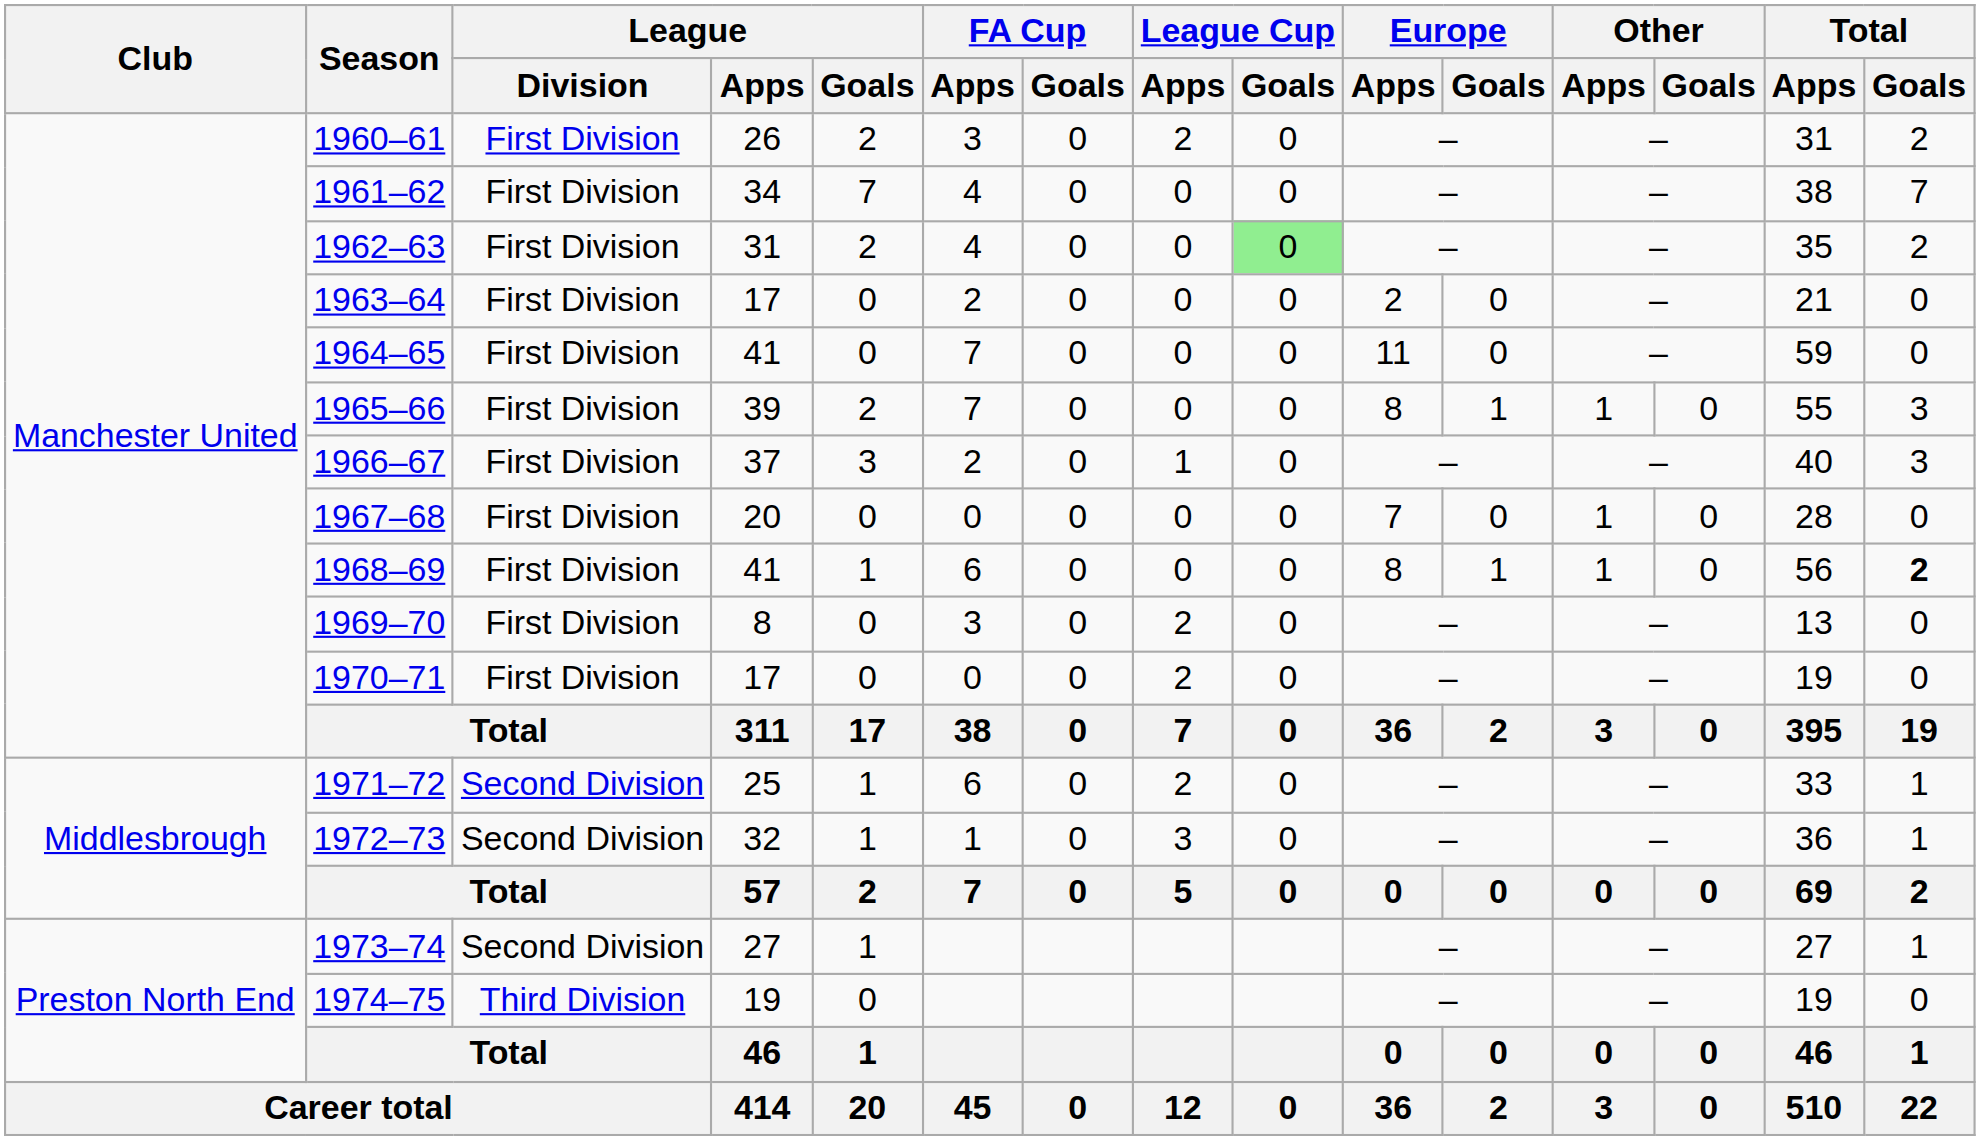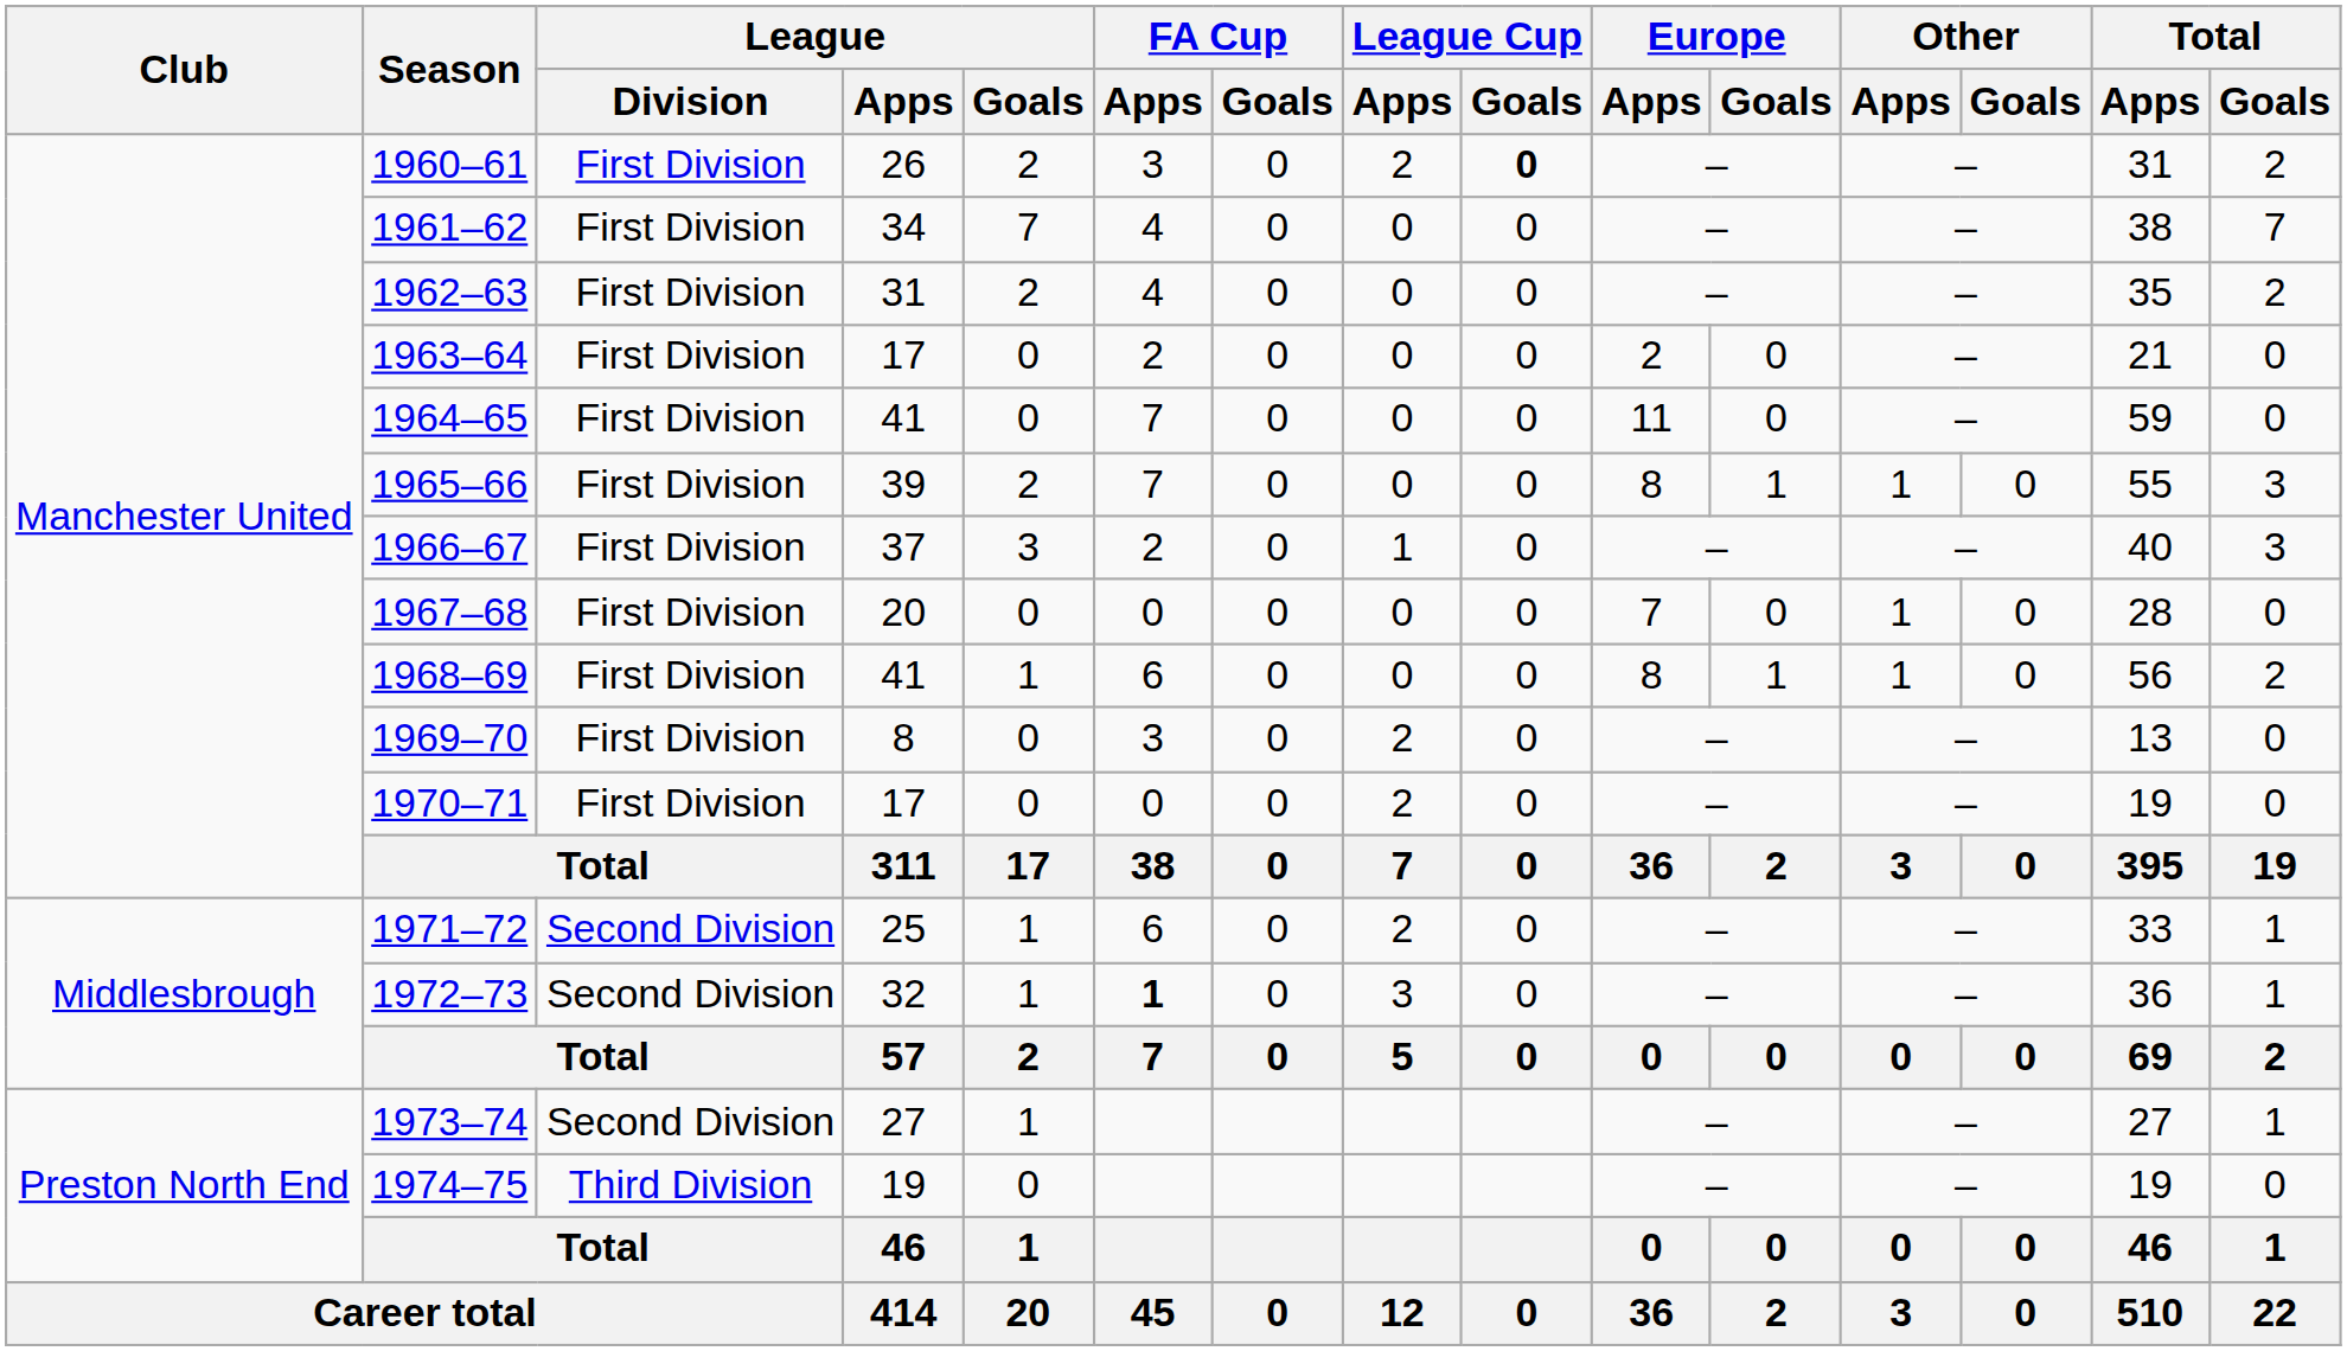1960–61 | League Cup / Goals: normal -> bold
1962–63 | League Cup / Goals: lightgreen background -> no background
1968–69 | Total / Goals: bold -> normal
1972–73 | FA Cup / Apps: normal -> bold
